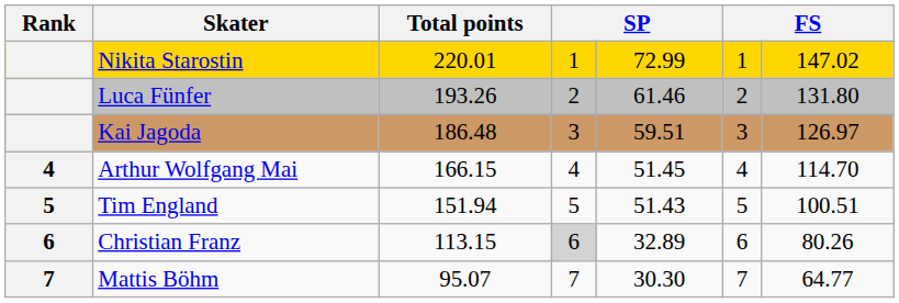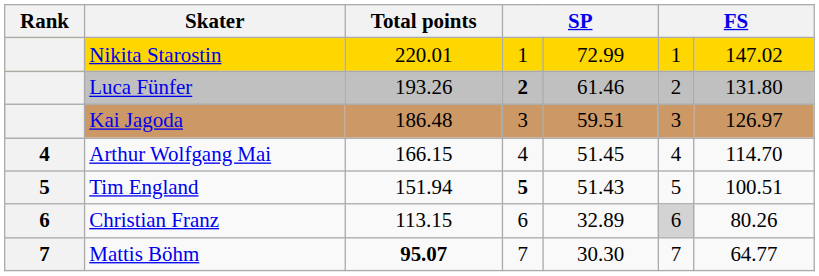Luca Fünfer | column 4: normal -> bold
Tim England | column 4: normal -> bold
Christian Franz | column 4: lightgrey background -> no background
Christian Franz | column 6: no background -> lightgrey background
Mattis Böhm | Total points: normal -> bold
